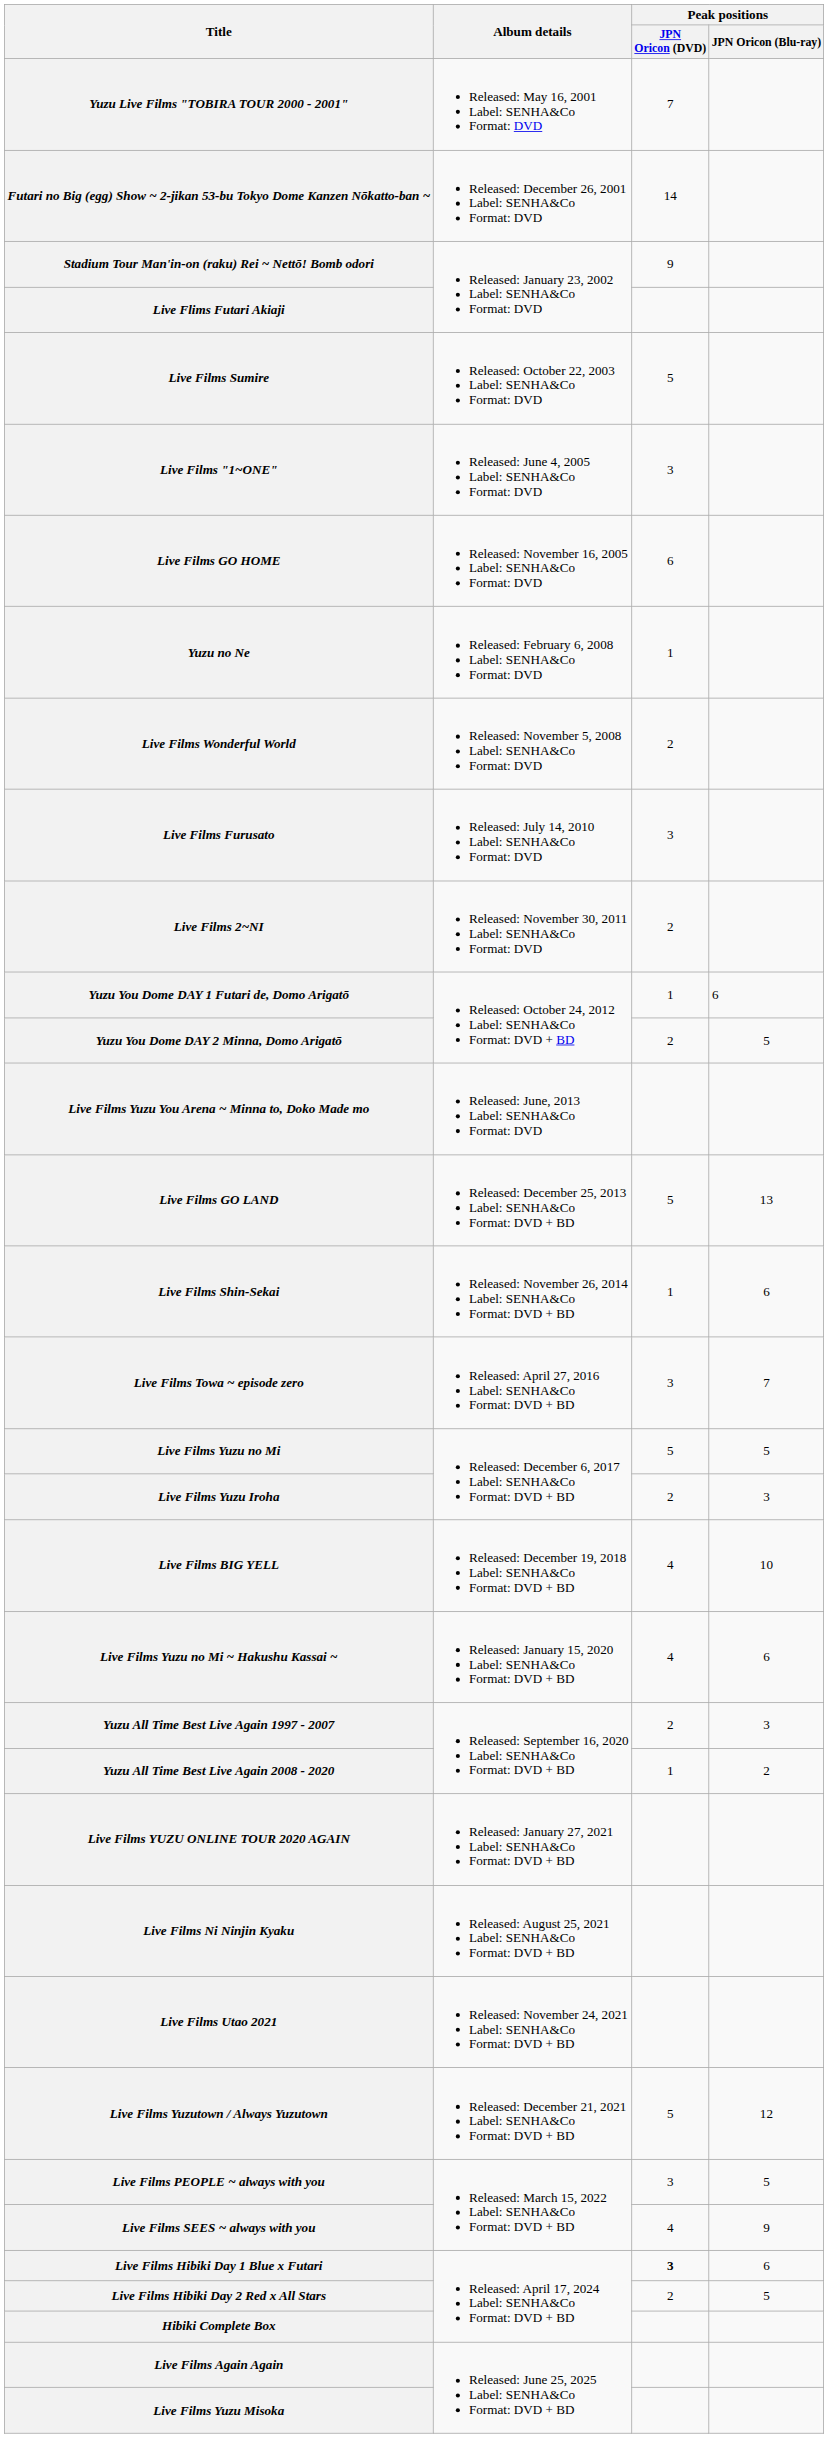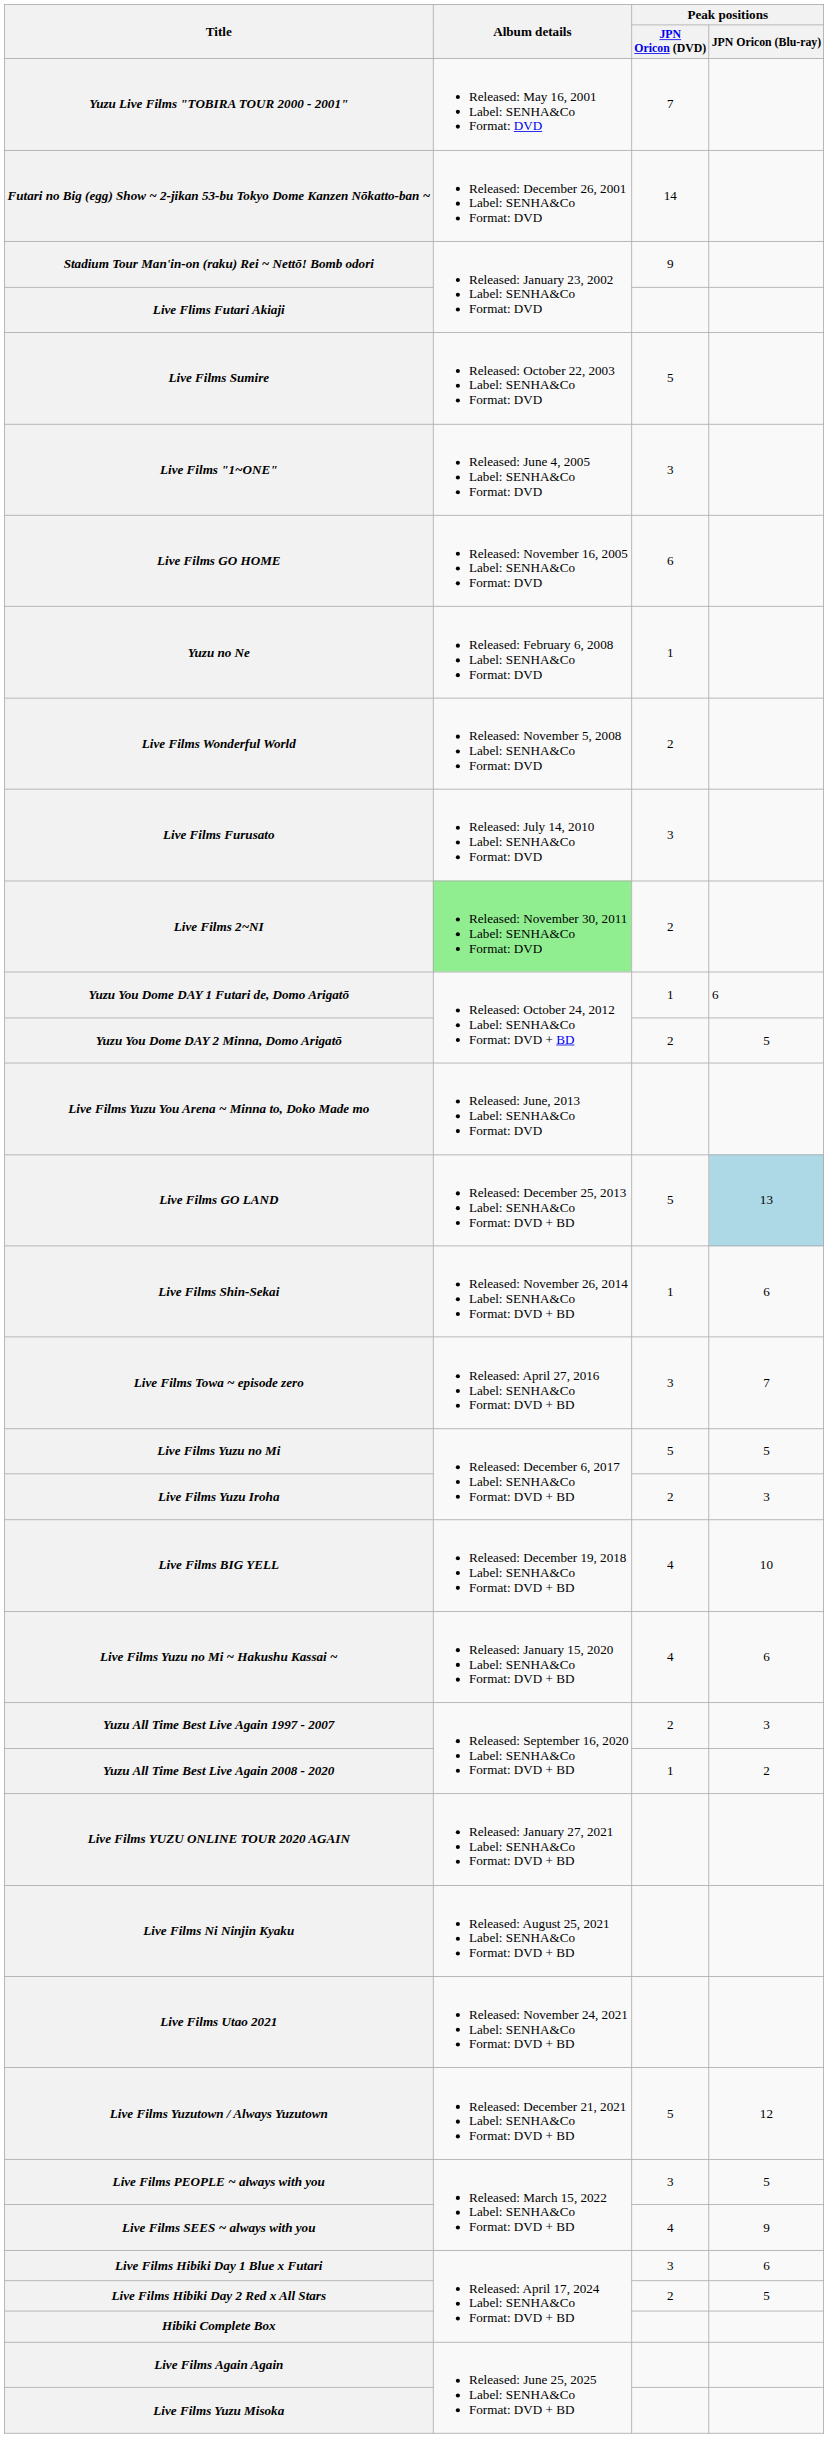Live Films 2~NI | Album details: no background -> lightgreen background
Live Films GO LAND | Peak positions / JPN Oricon (Blu-ray): no background -> lightblue background
Live Films Hibiki Day 1 Blue x Futari | Peak positions / JPN Oricon (DVD): bold -> normal
